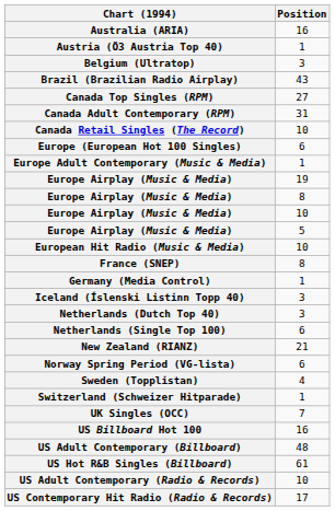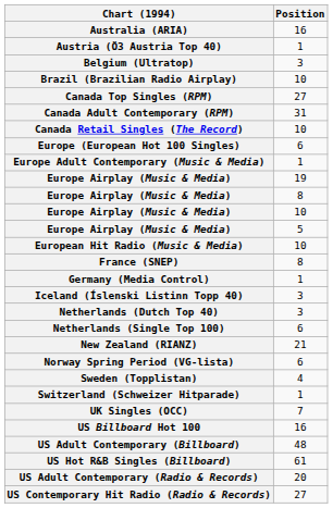row 5 | Position: 43 -> 10
row 29 | Position: 10 -> 20
row 30 | Position: 17 -> 27
